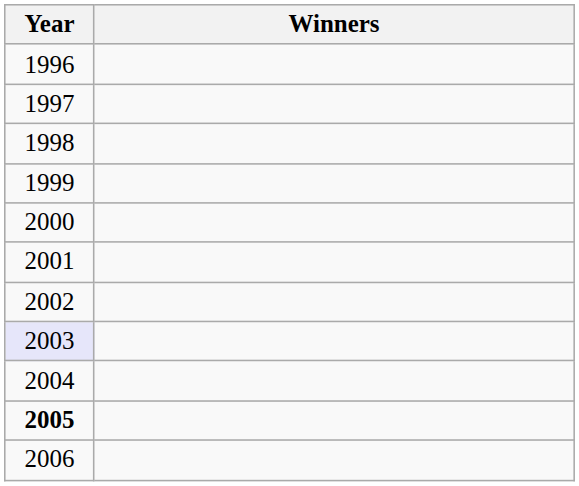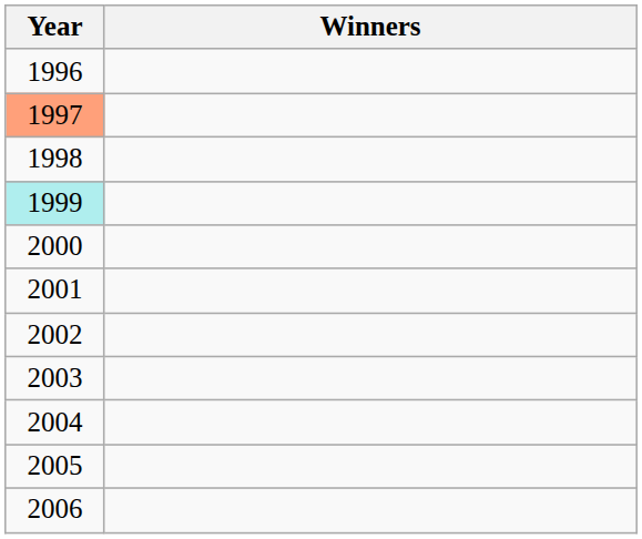1997 | Year: no background -> lightsalmon background
1999 | Year: no background -> paleturquoise background
2003 | Year: lavender background -> no background
2005 | Year: bold -> normal
